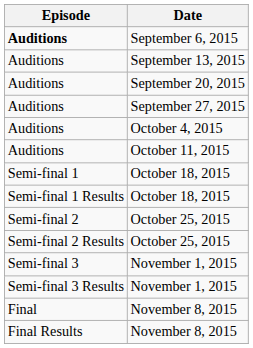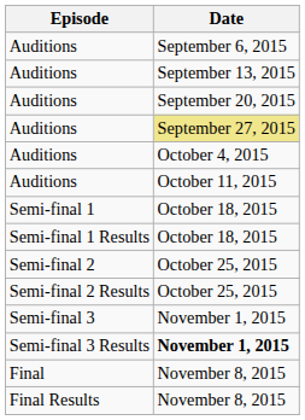row 2 | Episode: bold -> normal
row 5 | Date: no background -> khaki background
row 13 | Date: normal -> bold
